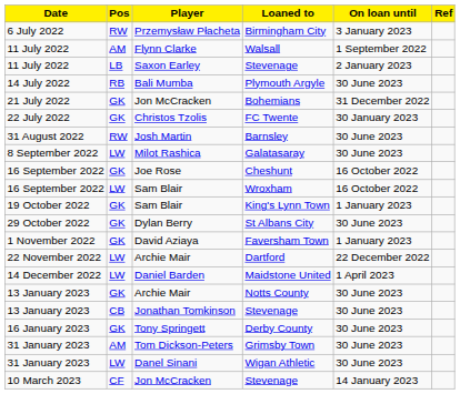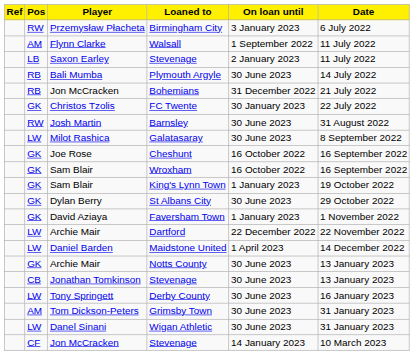columns swapped: Date <-> Ref
Bohemians | Pos: GK -> RB
Wroxham | Pos: LW -> GK
Derby County | Pos: GK -> LW
